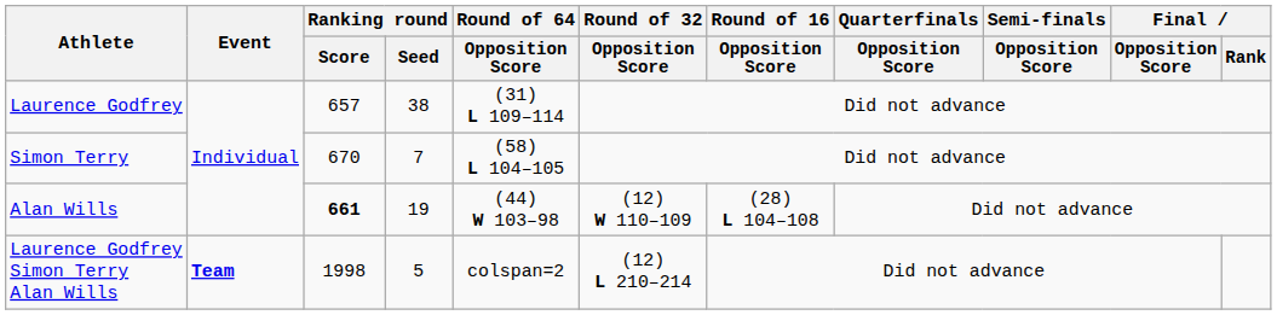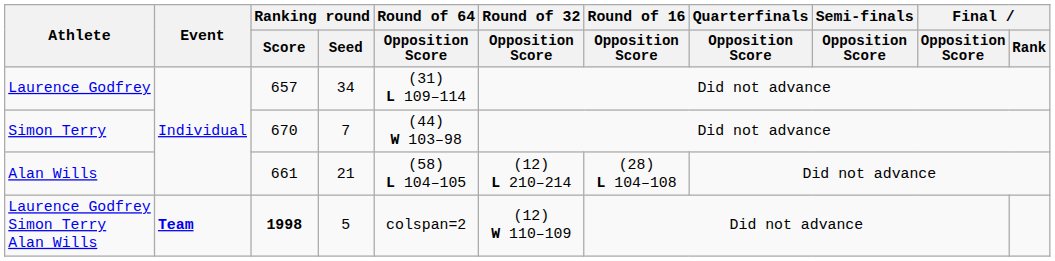Laurence Godfrey | Ranking round / Seed: 38 -> 34
Simon Terry | Round of 64 / Opposition Score: (58) L 104–105 -> (44) W 103–98
Alan Wills | Ranking round / Score: bold -> normal
Alan Wills | Ranking round / Seed: 19 -> 21
Alan Wills | Round of 64 / Opposition Score: (44) W 103–98 -> (58) L 104–105
Alan Wills | Round of 32 / Opposition Score: (12) W 110–109 -> (12) L 210–214
Laurence Godfrey Simon Terry Alan Wills | Ranking round / Score: normal -> bold
Laurence Godfrey Simon Terry Alan Wills | Round of 32 / Opposition Score: (12) L 210–214 -> (12) W 110–109
